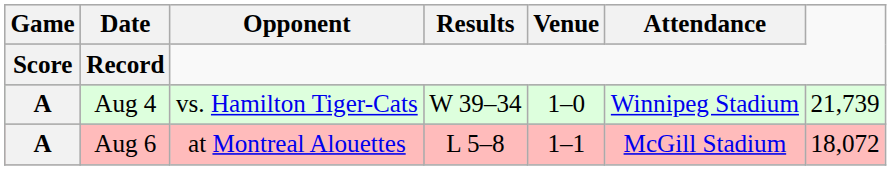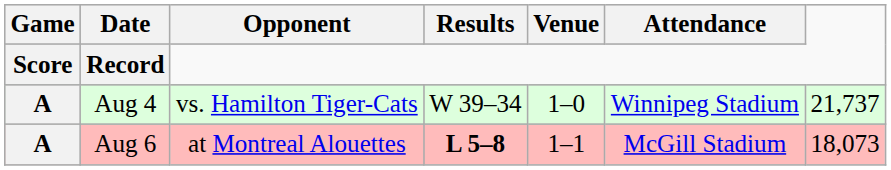Aug 4 | column 7: 21,739 -> 21,737
Aug 6 | Results: normal -> bold
Aug 6 | column 7: 18,072 -> 18,073
